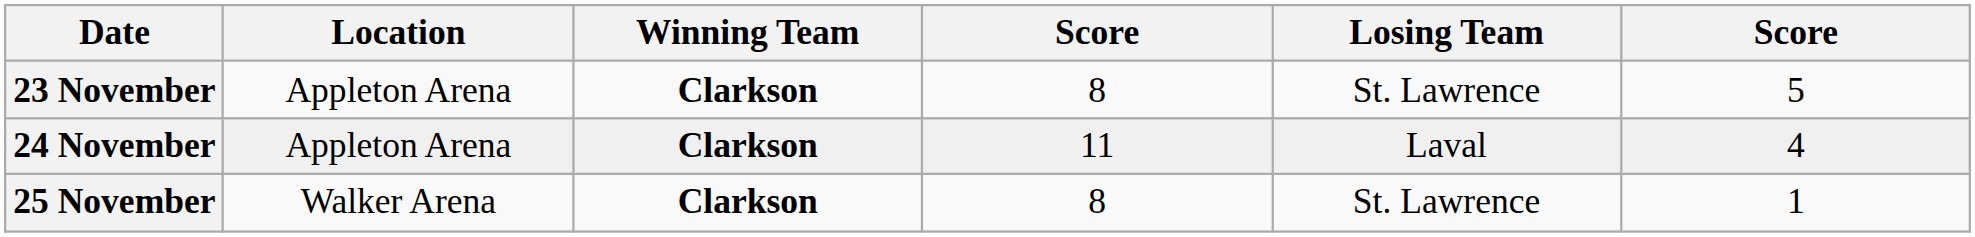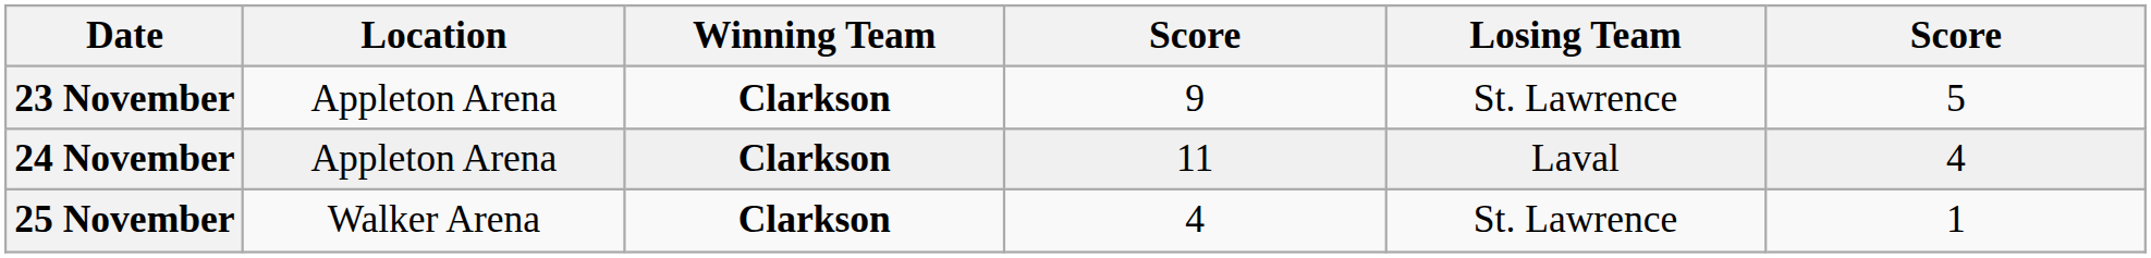23 November | column 4: 8 -> 9
25 November | column 4: 8 -> 4
